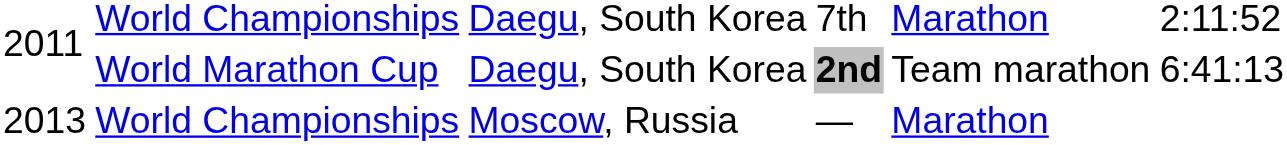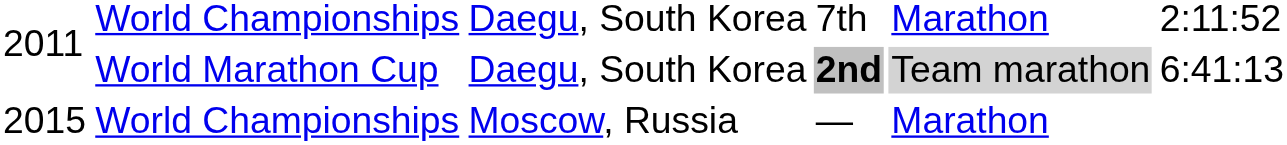World Marathon Cup | column 5: no background -> lightgrey background
World Championships / Moscow, Russia | column 1: 2013 -> 2015
